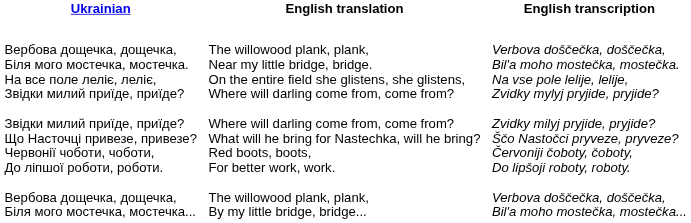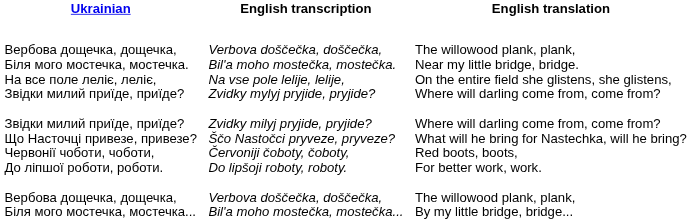columns swapped: English transcription <-> English translation
